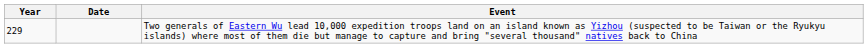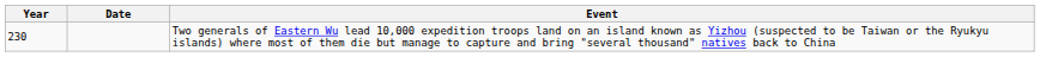row 2 | Year: 229 -> 230
